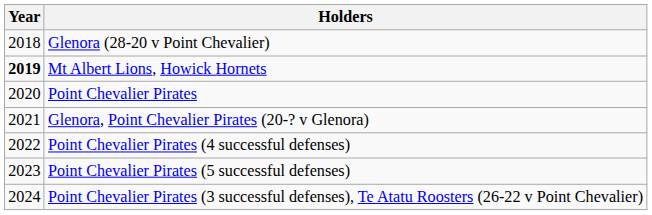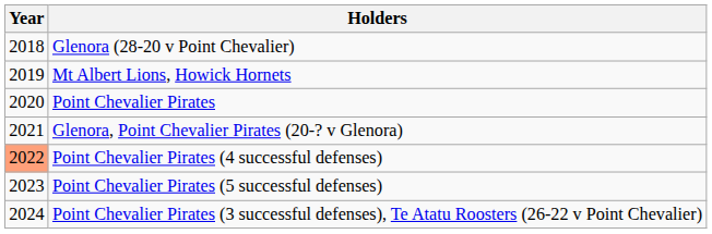Mt Albert Lions, Howick Hornets | Year: bold -> normal
Point Chevalier Pirates (4 successful defenses) | Year: no background -> lightsalmon background
